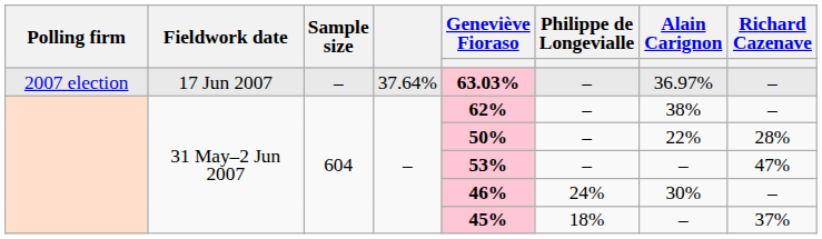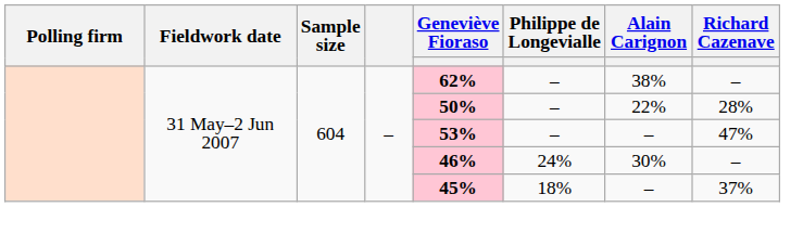- row: 2007 election | 17 Jun 2007 | – | 37.64% | 63.03% | – | 36.97% | –
